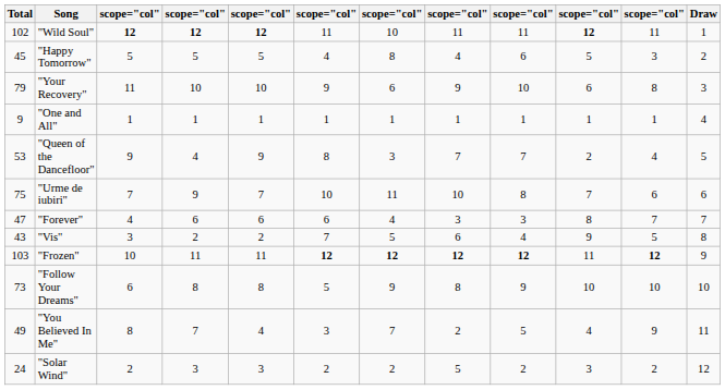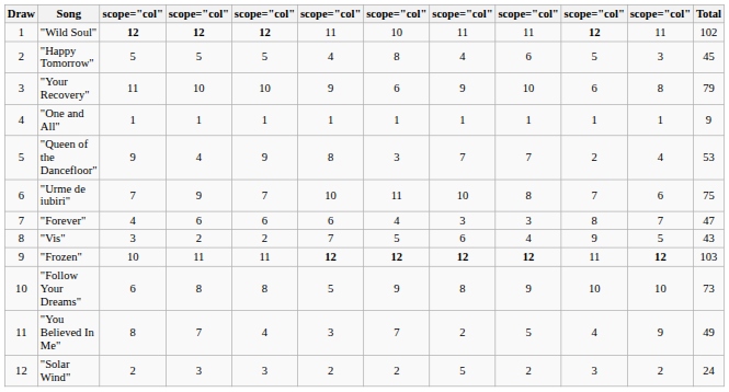columns swapped: Draw <-> Total
